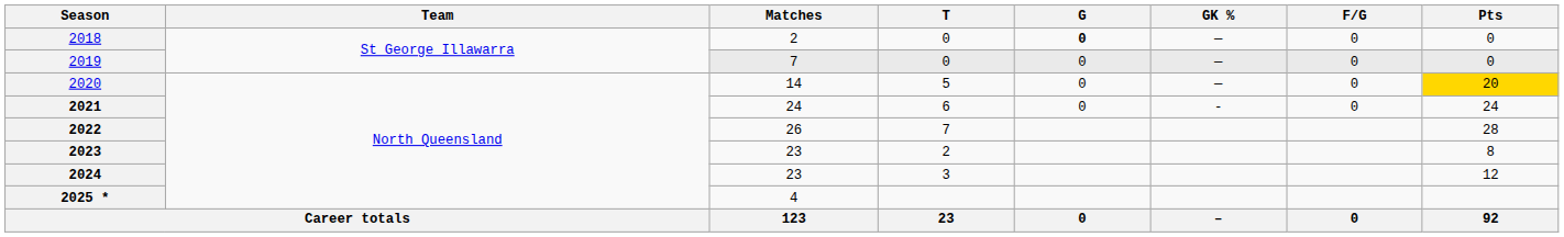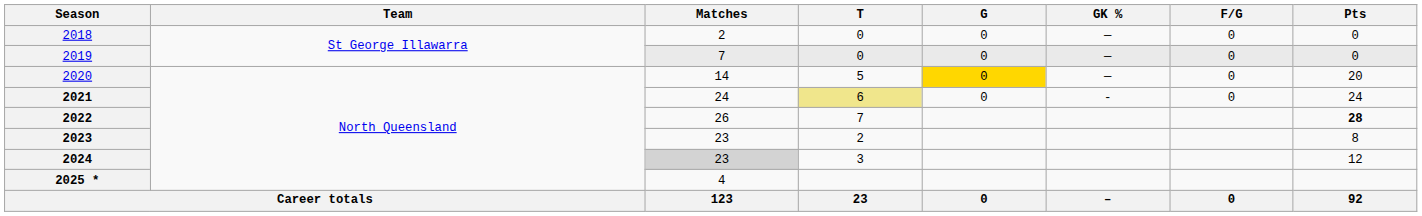2018 | G: bold -> normal
2020 | G: no background -> gold background
2020 | Pts: gold background -> no background
2021 | T: no background -> khaki background
2022 | Pts: normal -> bold
2024 | Matches: no background -> lightgrey background
